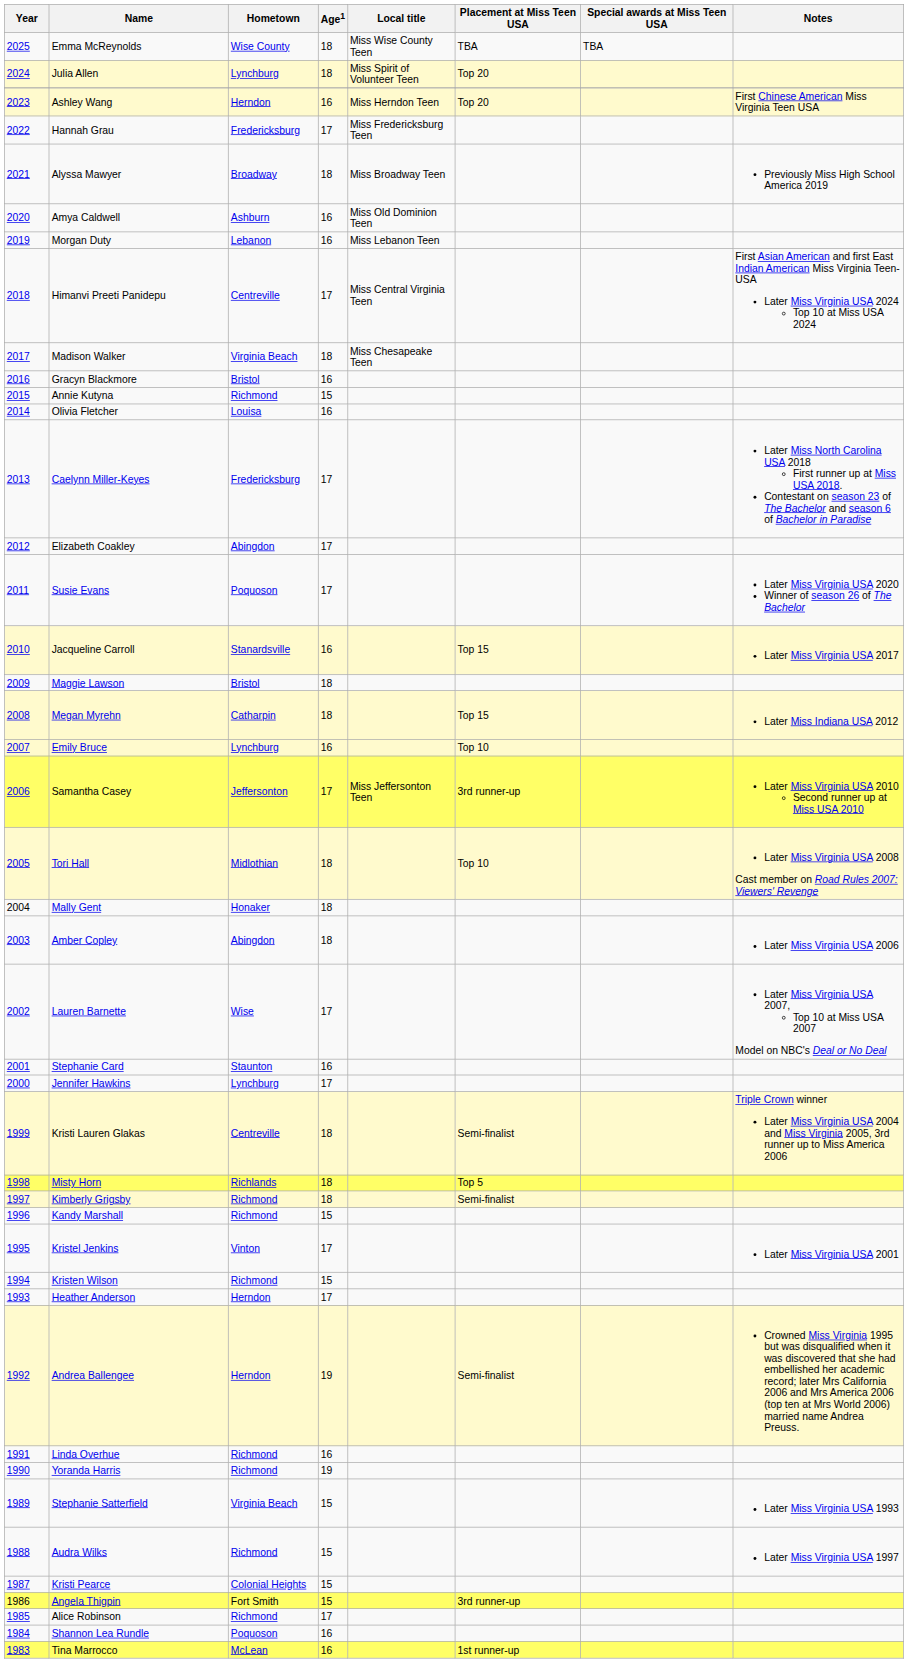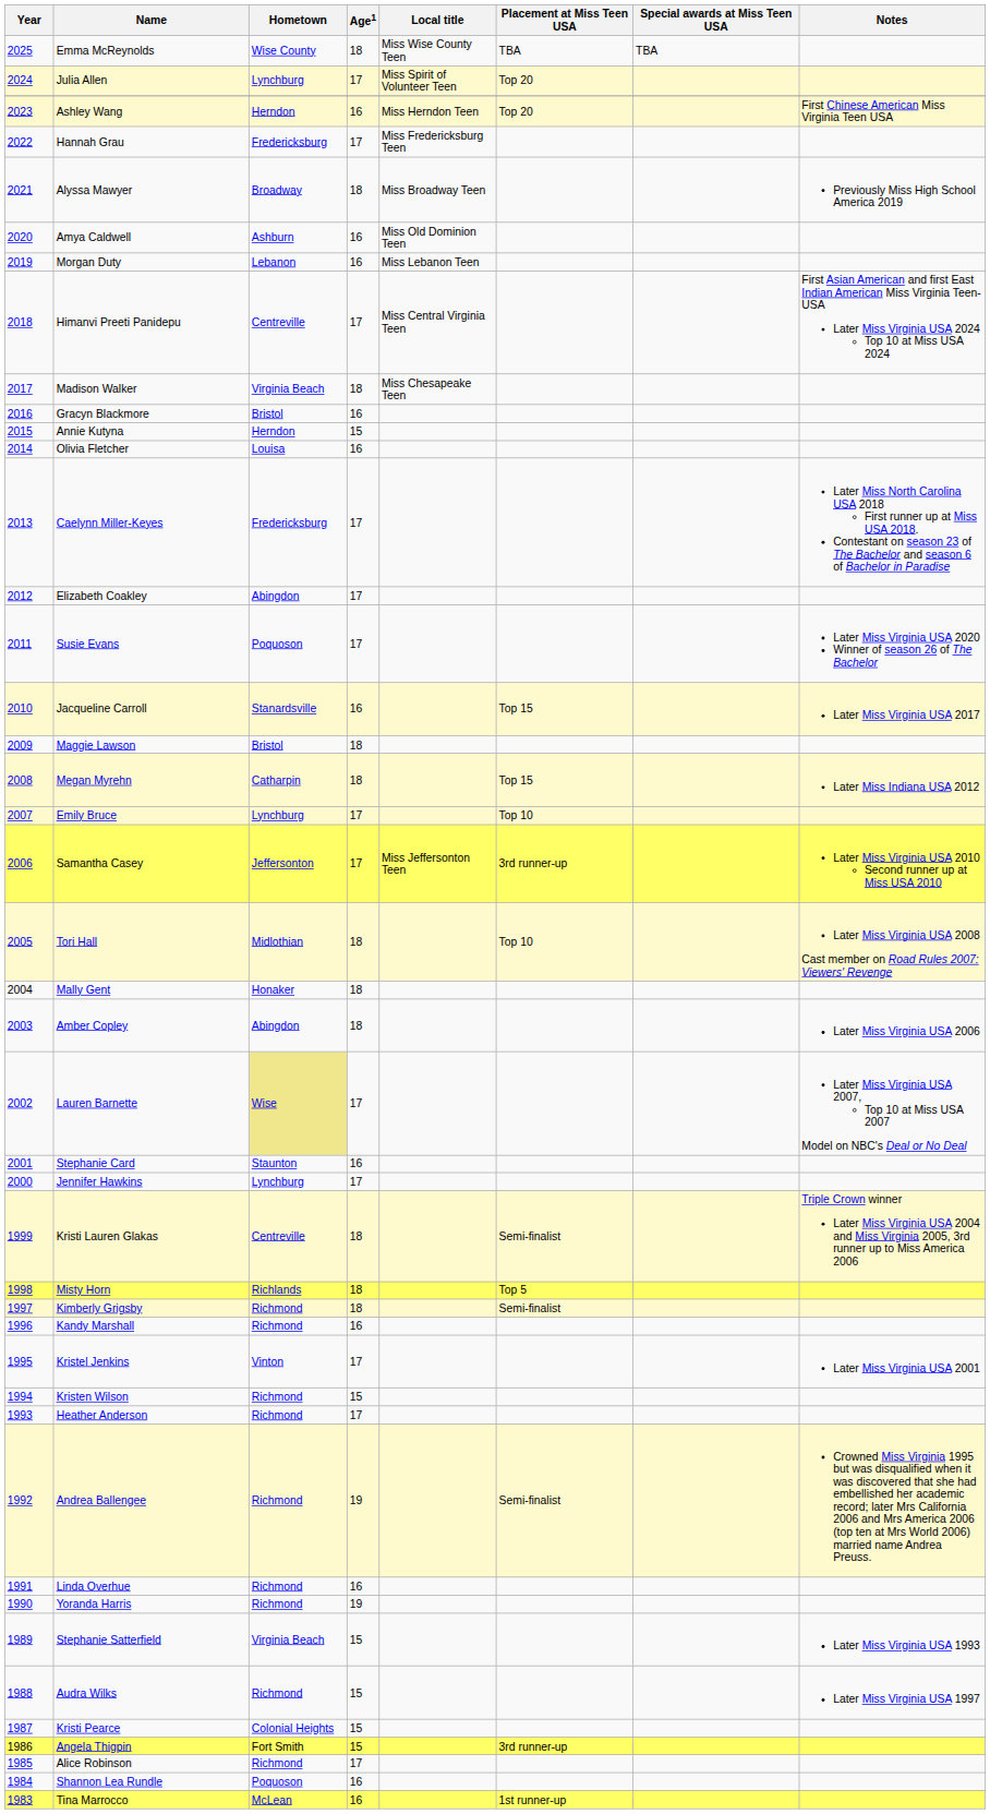Julia Allen | Age1: 18 -> 17
Annie Kutyna | Hometown: Richmond -> Herndon
Emily Bruce | Age1: 16 -> 17
Lauren Barnette | Hometown: no background -> khaki background
Kandy Marshall | Age1: 15 -> 16
Heather Anderson | Hometown: Herndon -> Richmond
Andrea Ballengee | Hometown: Herndon -> Richmond
